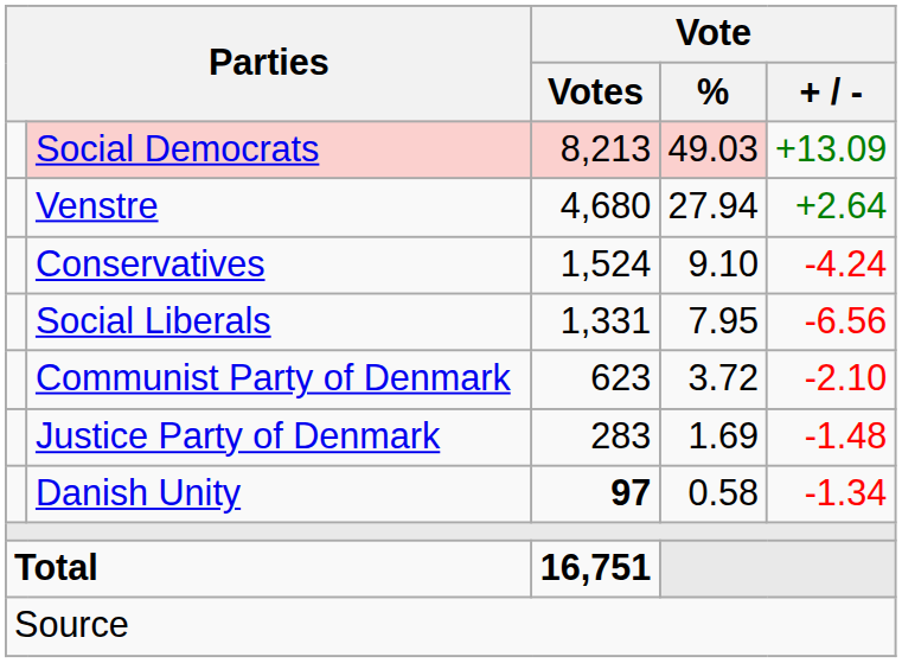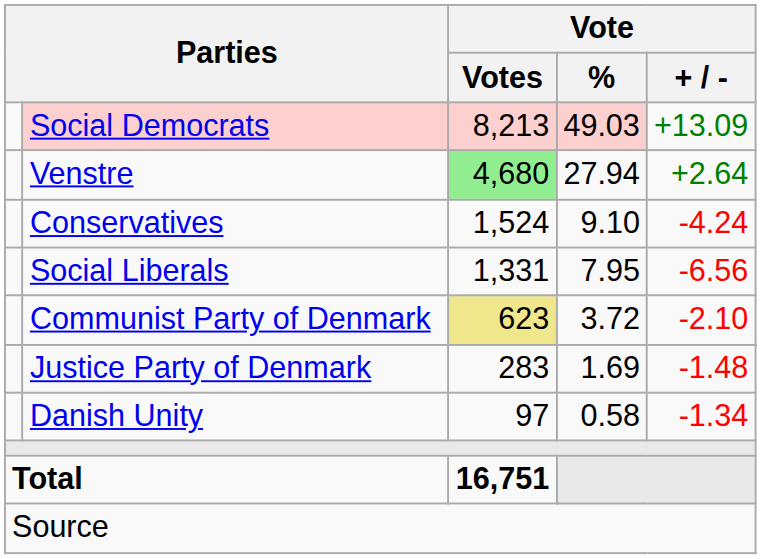Venstre | Vote / Votes: no background -> lightgreen background
Communist Party of Denmark | Vote / Votes: no background -> khaki background
Danish Unity | Vote / Votes: bold -> normal
